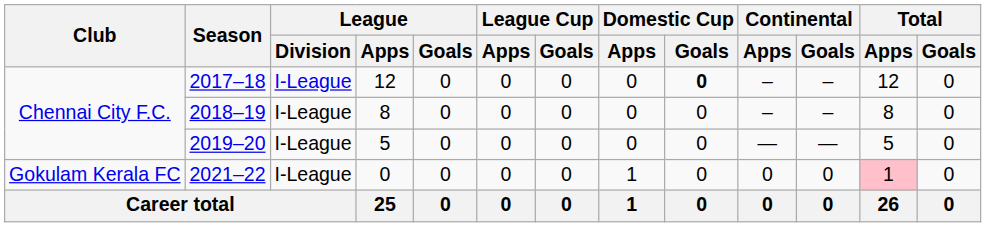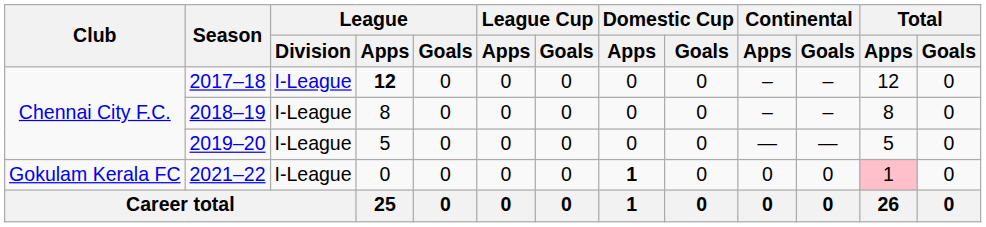2017–18 | League / Apps: normal -> bold
2017–18 | Domestic Cup / Goals: bold -> normal
2021–22 | Domestic Cup / Apps: normal -> bold
